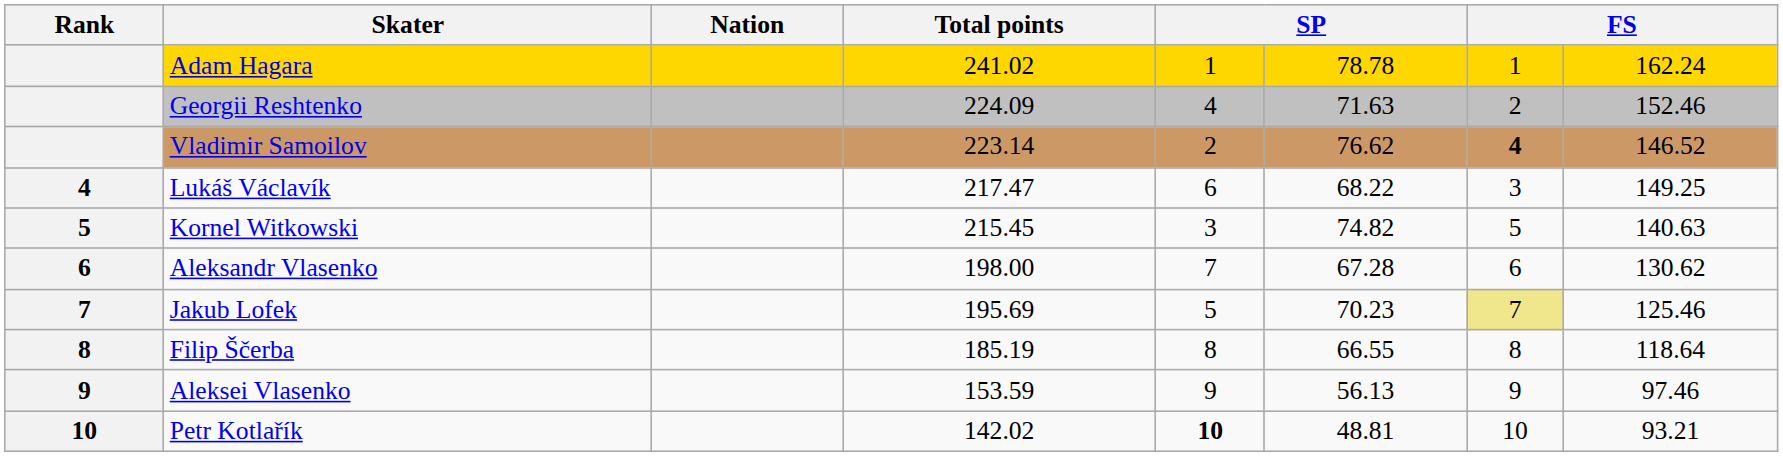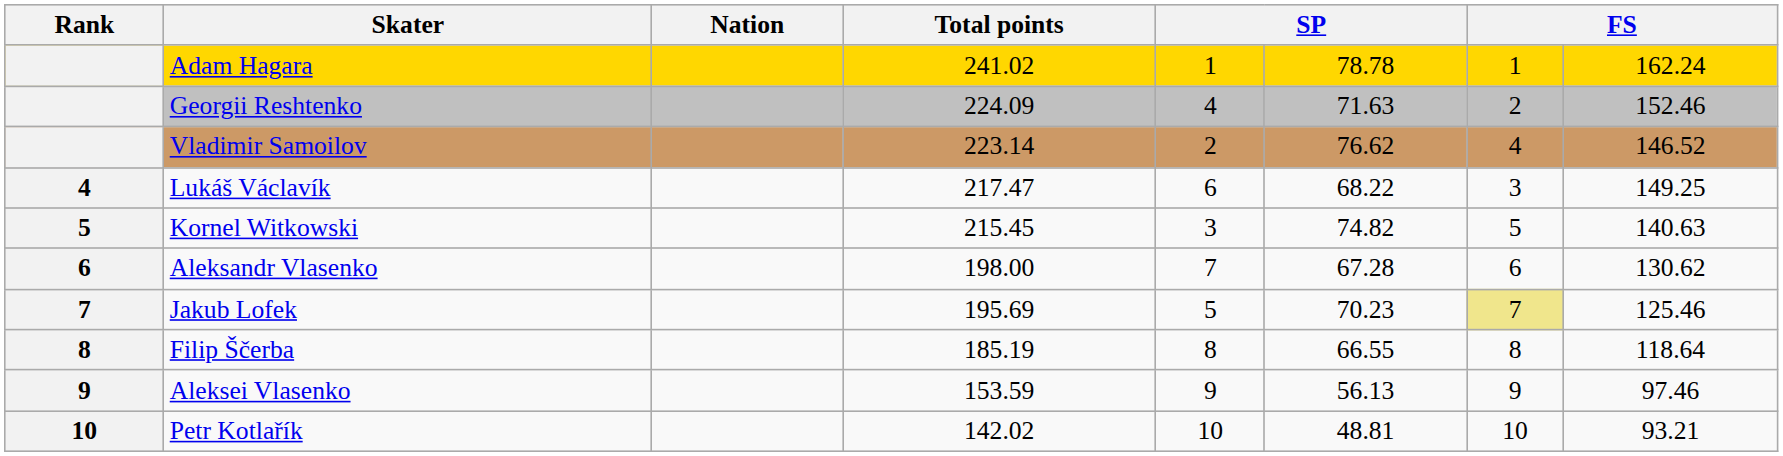Vladimir Samoilov | column 7: bold -> normal
Petr Kotlařík | column 5: bold -> normal
